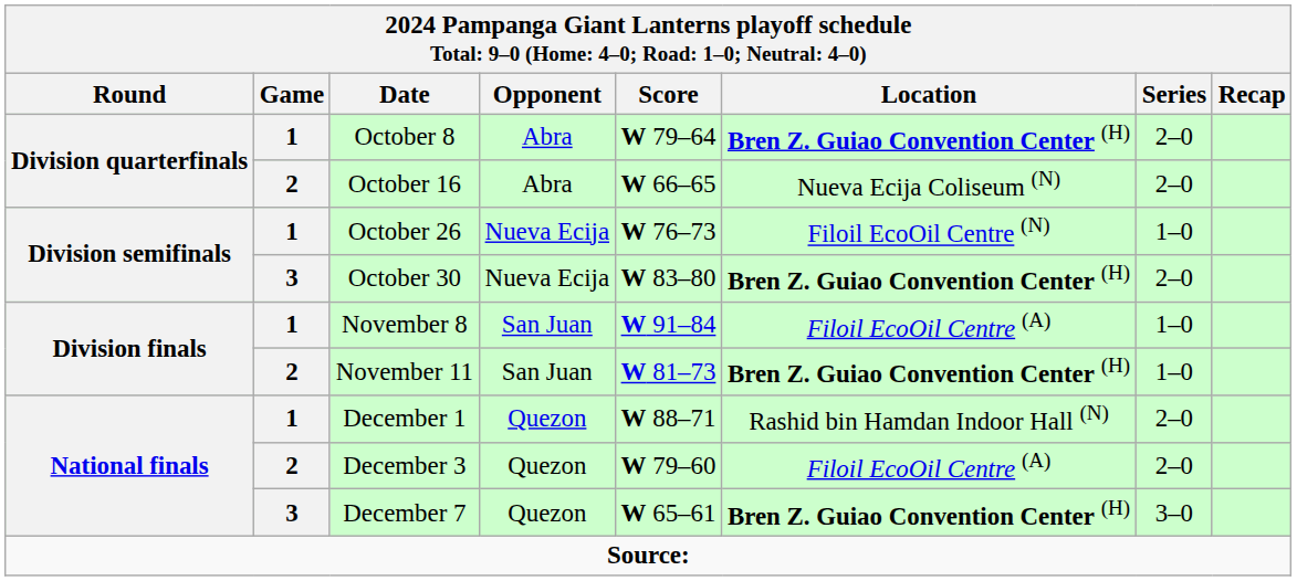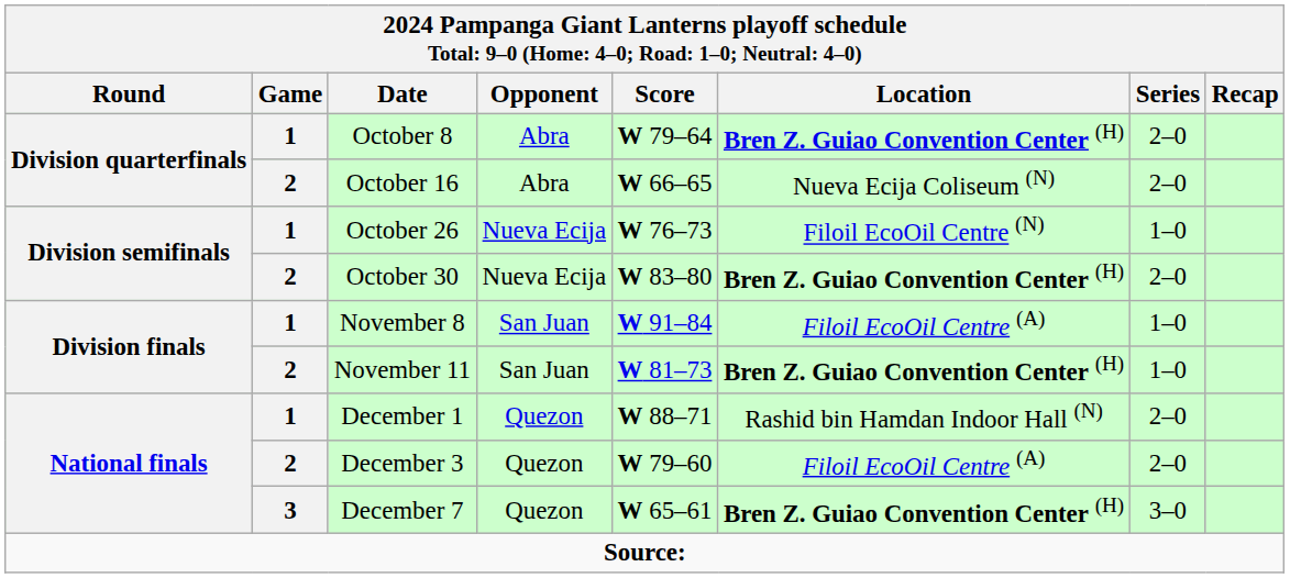October 30 | Game: 3 -> 2
